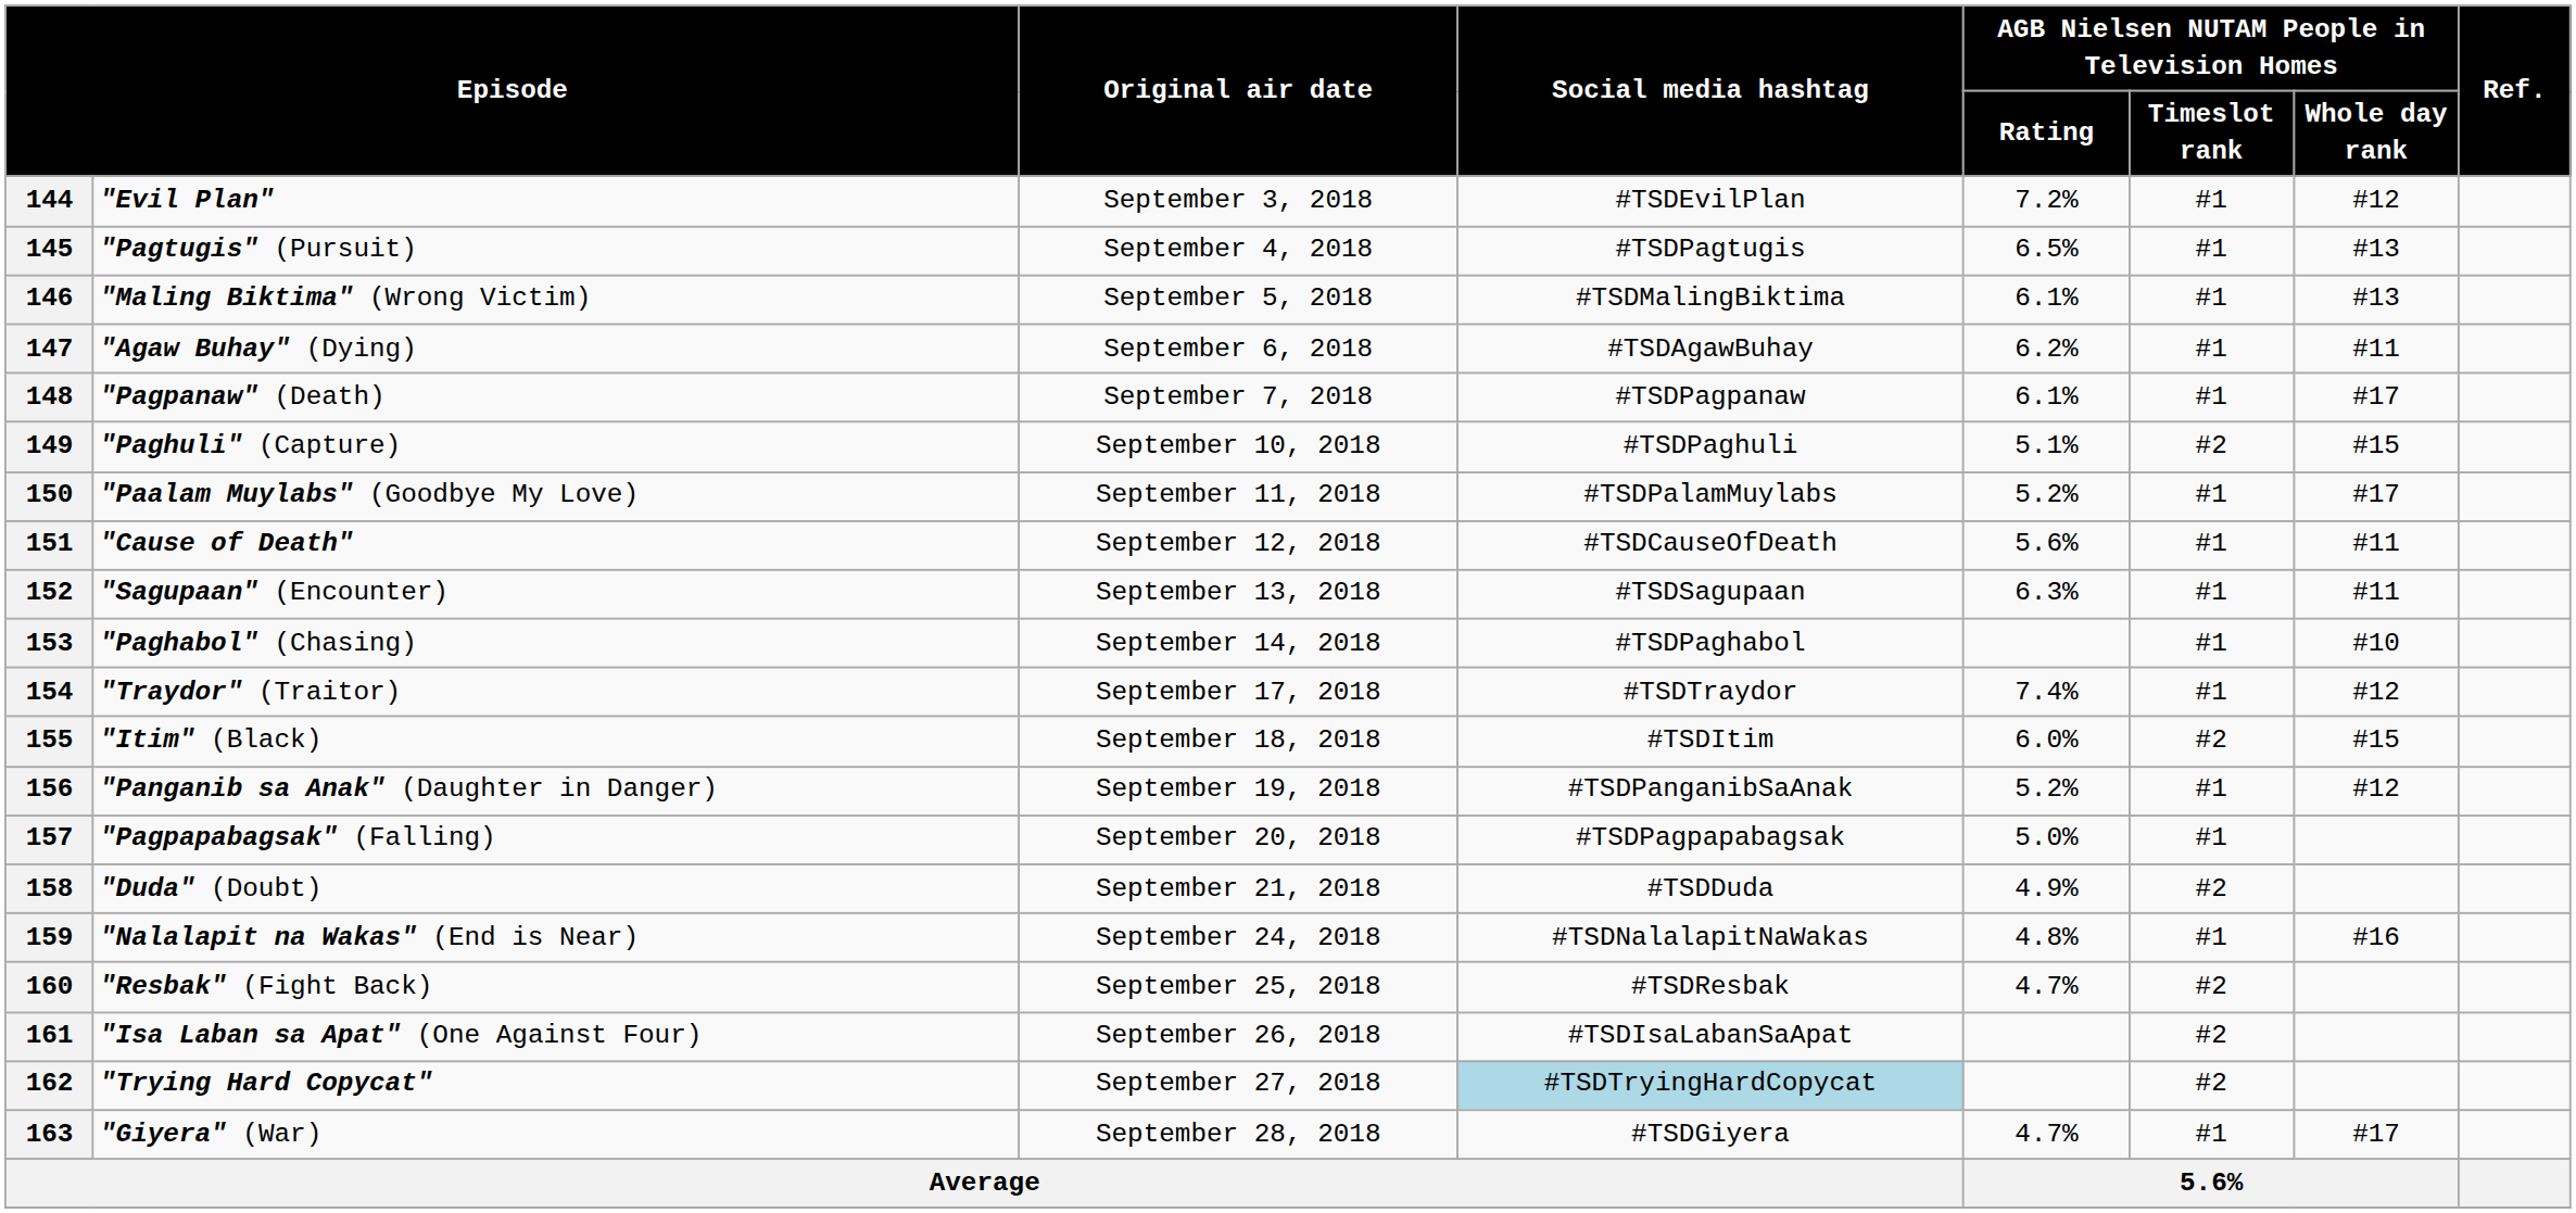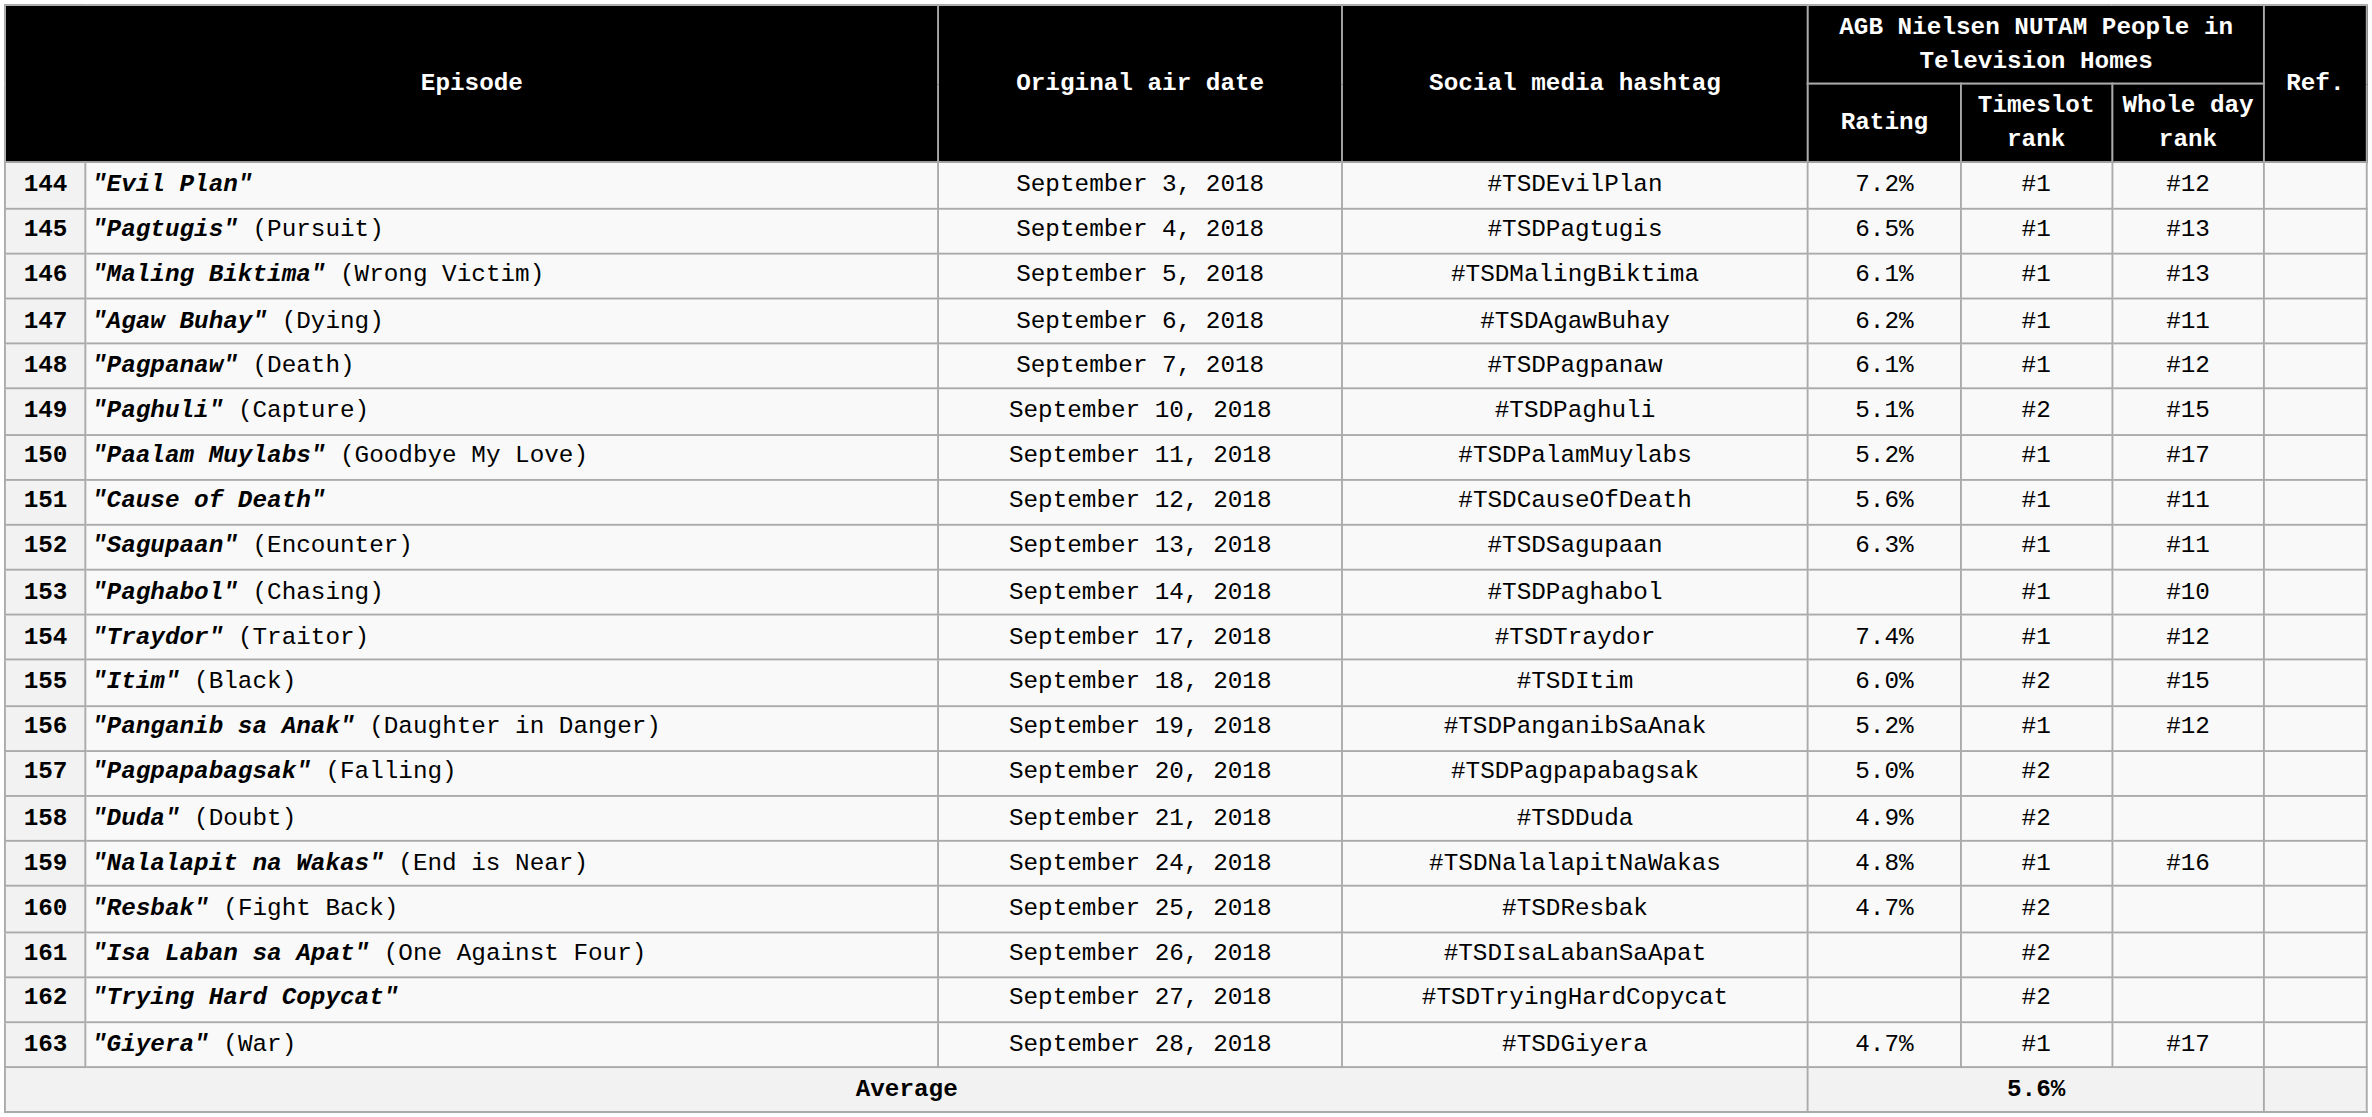148 | column 7: #17 -> #12
157 | AGB Nielsen NUTAM People in Television Homes / Timeslot rank: #1 -> #2
162 | Social media hashtag: lightblue background -> no background
